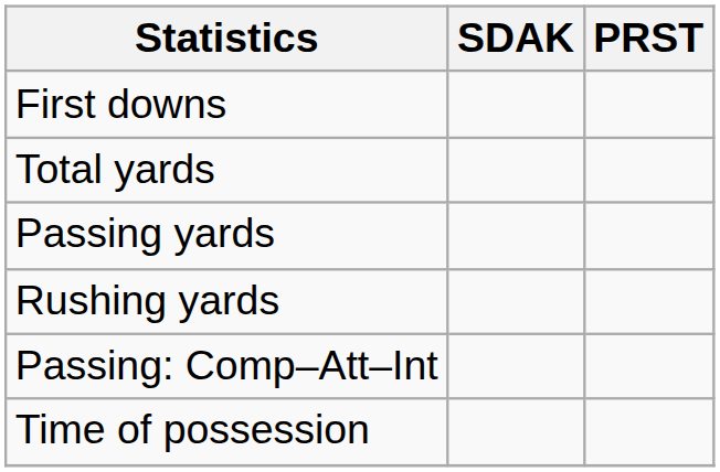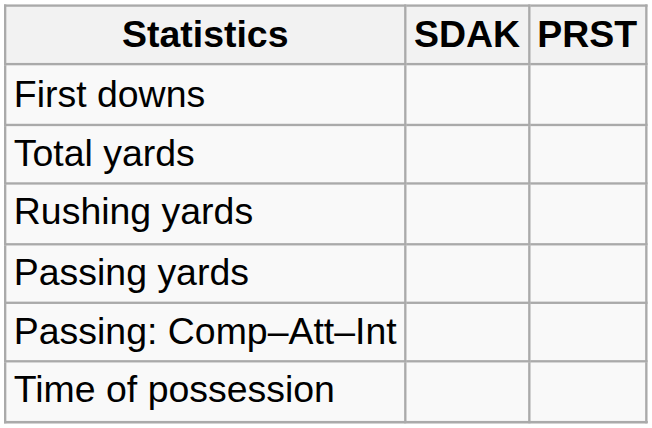rows swapped: Rushing yards <-> Passing yards
